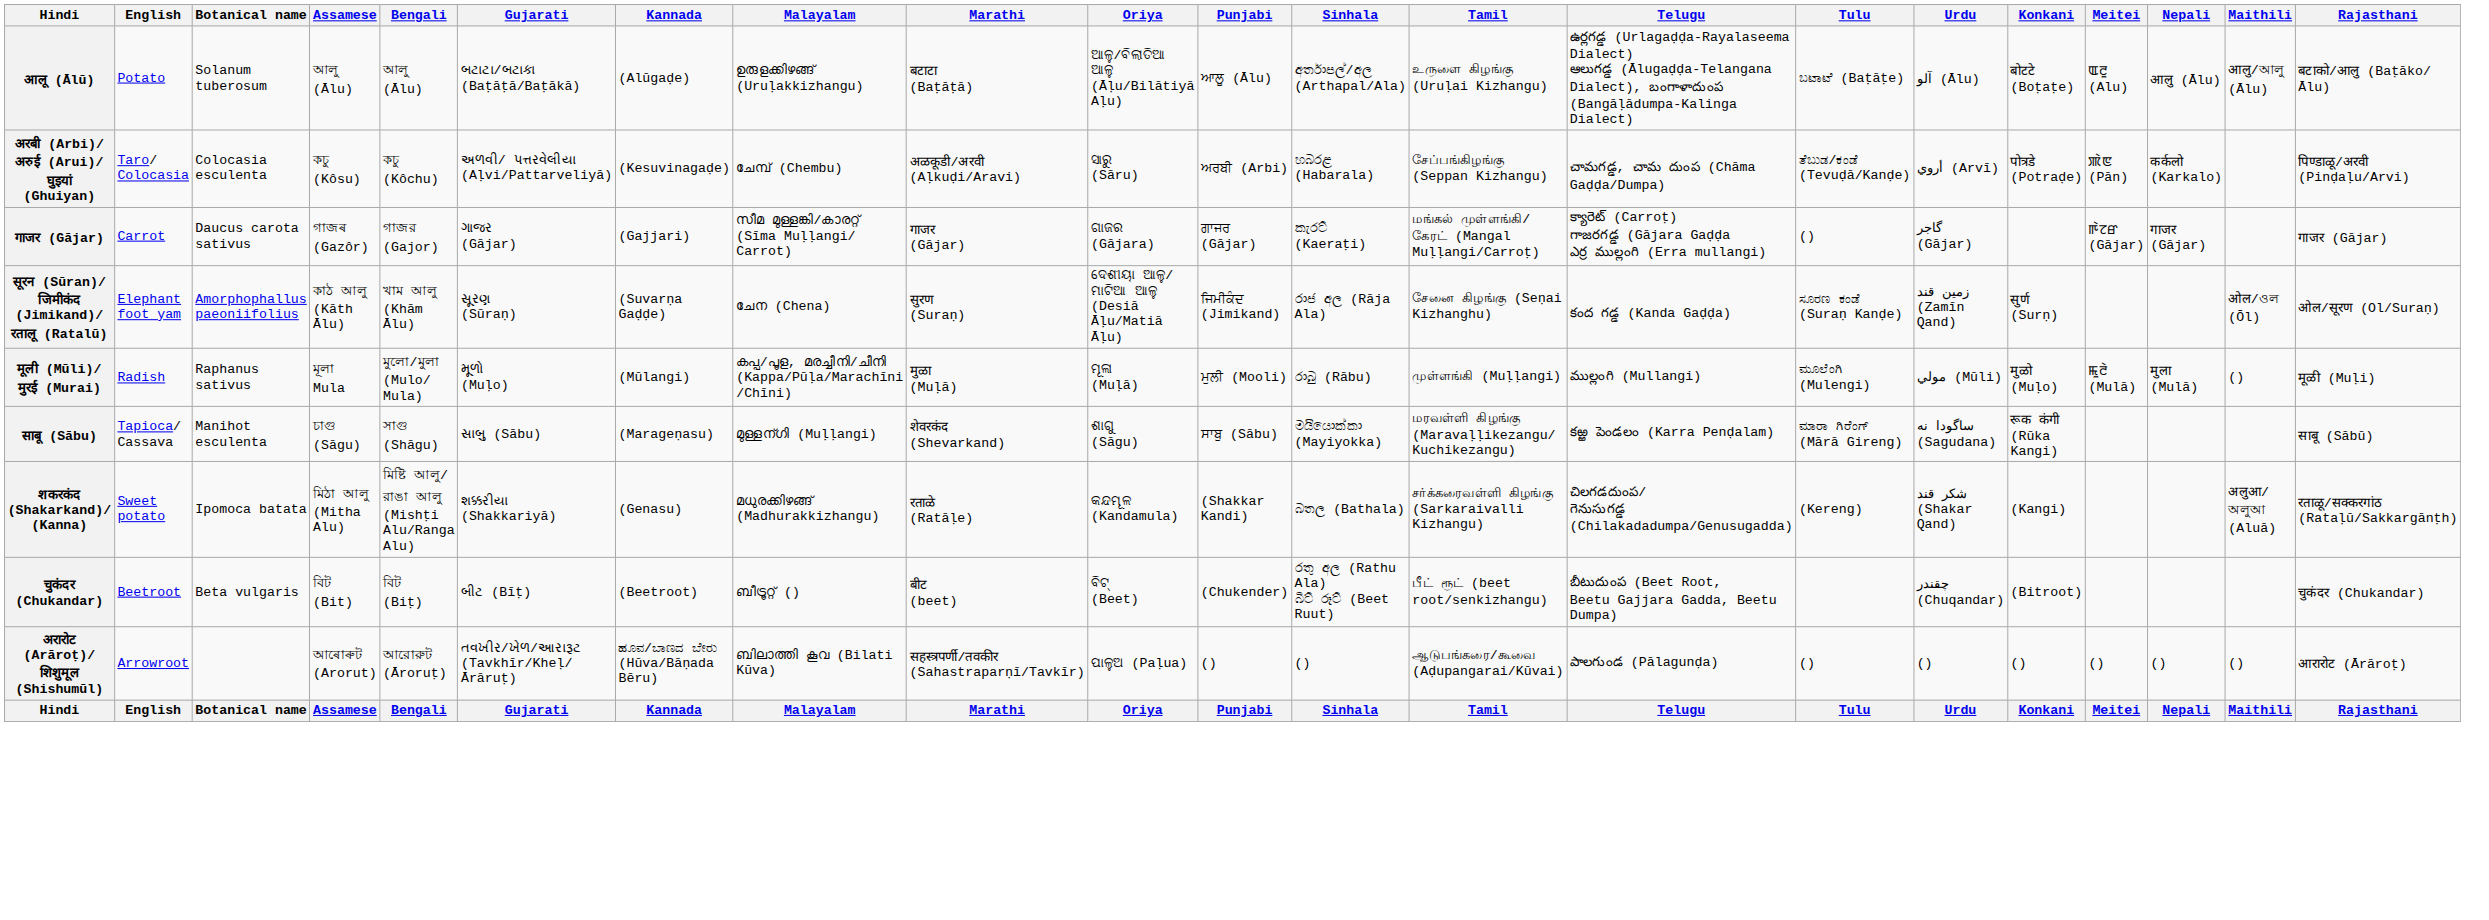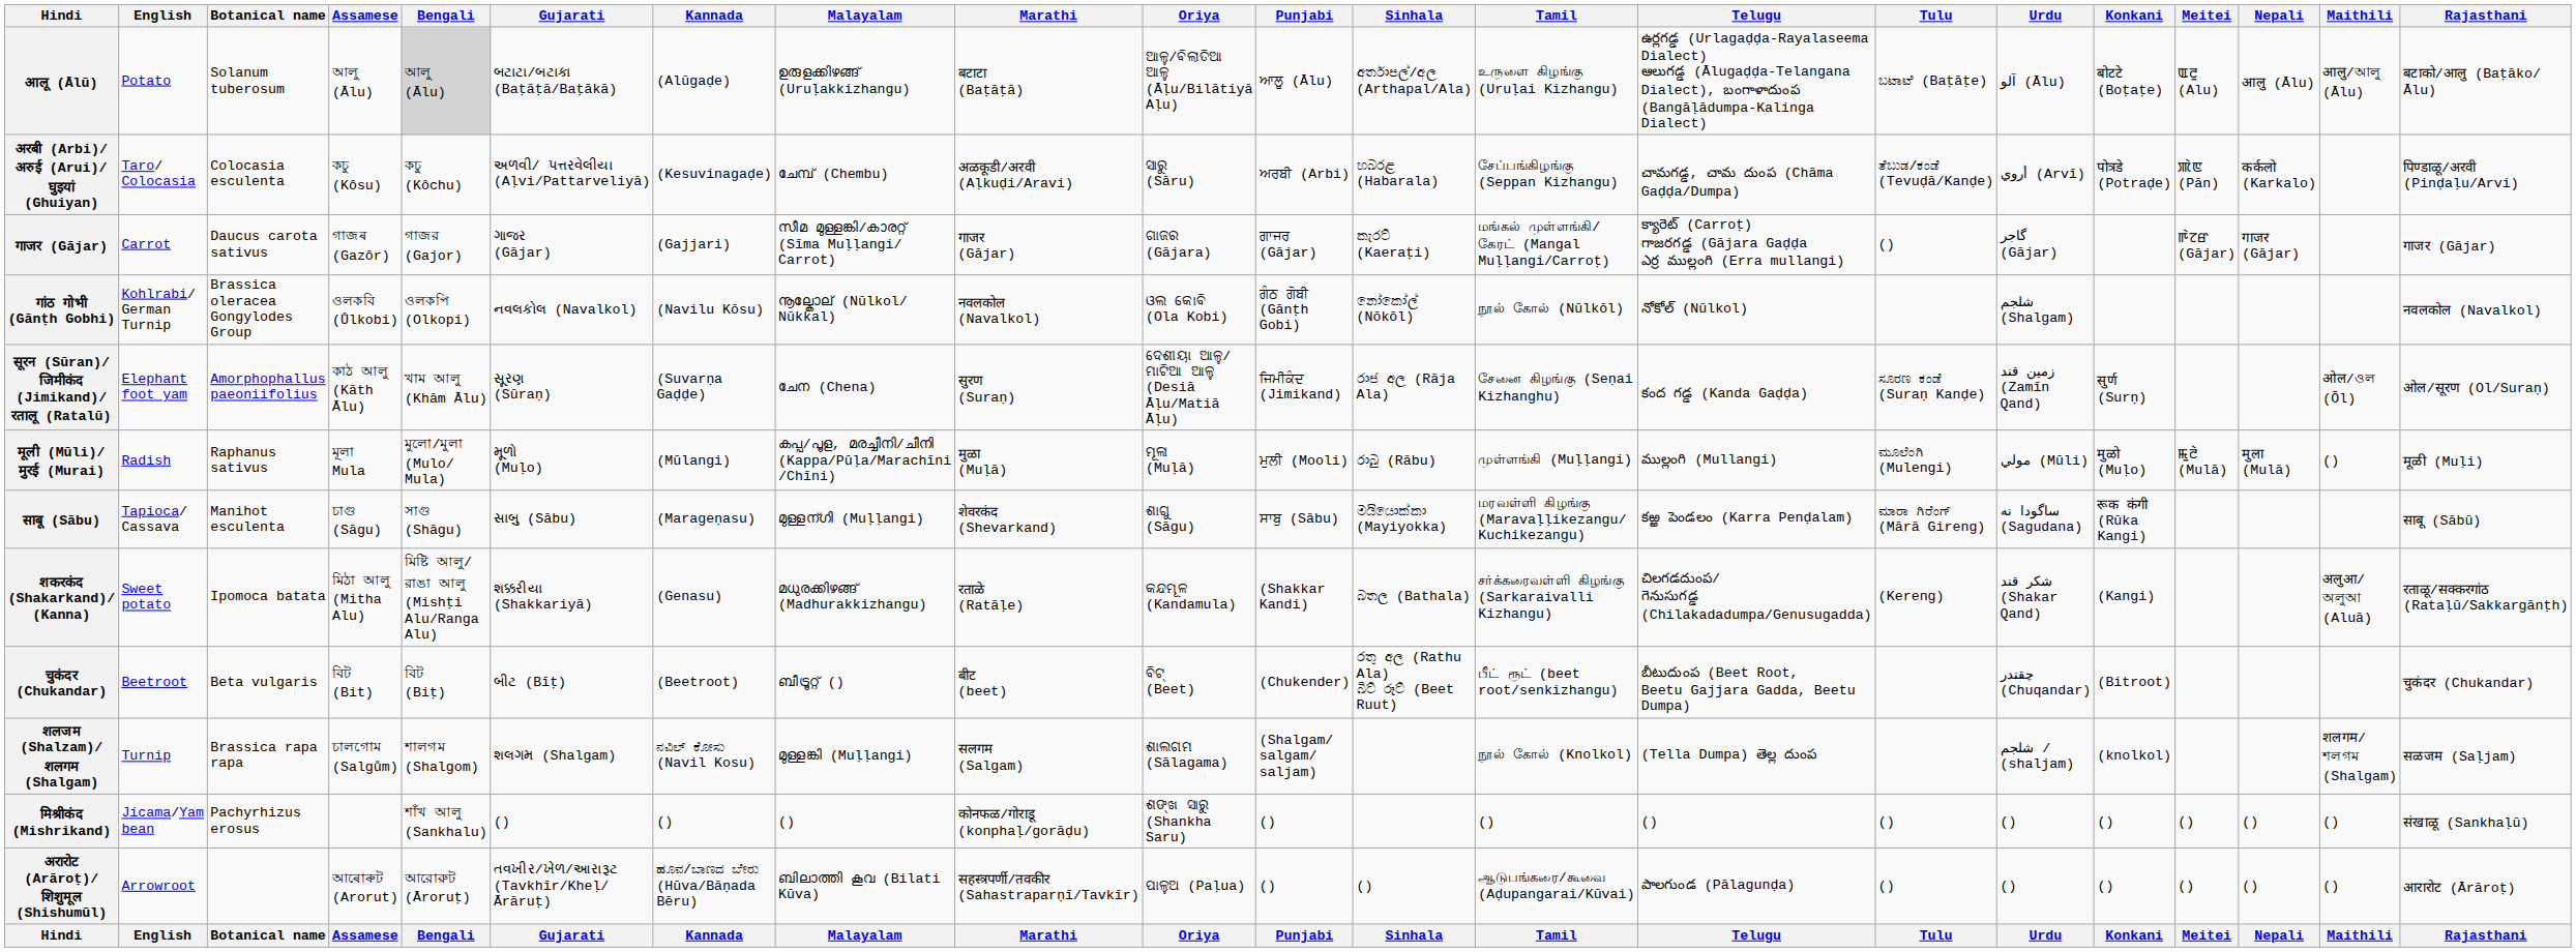आलू (Ālū) | Bengali: no background -> lightgrey background
+ row: गांठ गोभी (Gānṭh Gobhi) | Kohlrabi/ German Turnip | Brassica oleracea Gongylodes Group | ওলকবি (Ůlkobi) | ওলকপি (Olkopi) | નવલકોલ (Navalkol) | (Navilu Kōsu) | നൂല്കോല് (Nūlkol/ Nūkkal) | नवलकोल (Navalkol) | ଓଲ କୋବି (Ola Kobi) | ਗੰਠ ਗੋਬੀ (Gānṭh Gobi) | නෝකෝල් (Nōkōl) | நூல் கோல் (Nūlkōl) | నోకోల్ (Nūlkol) | شلجم (Shalgam) | नवलकोल (Navalkol)
+ row: शलजम (Shalzam)/ शलगम (Shalgam) | Turnip | Brassica rapa rapa | চালগোম (Salgům) | শালগম (Shalgom) | શલગમ (Shalgam) | ನವಿಲ್ ಕೋಸು (Navil Kosu) | മുള്ളങ്കി (Muḷḷangi) | सलगम (Salgam) | ଶାଲଗମ (Sālagama) | (Shalgam/ salgam/ saljam) | நூல் கோல் (Knolkol) | (Tella Dumpa) తెల్ల దుంప | شلجم / (shaljam) | (knolkol) | शलगम/শলগম (Shalgam) | सळजम (Saḷjam)
+ row: मिश्रीकंद (Mishrikand) | Jícama/Yam bean | Pachyrhizus erosus | শাঁখ আলু (Sankhalu) | () | () | () | कोनफळ/गोराडू (konphaḷ/gorāḍu) | ଶଙ୍ଖ ସାରୁ (Shankha Saru) | () | () | () | () | () | () | () | () | () | संखाळू (Sankhaḷū)
